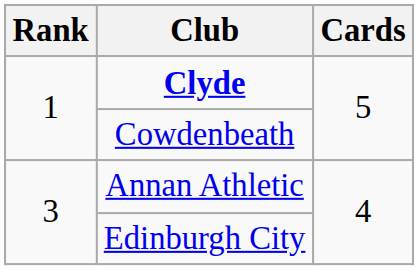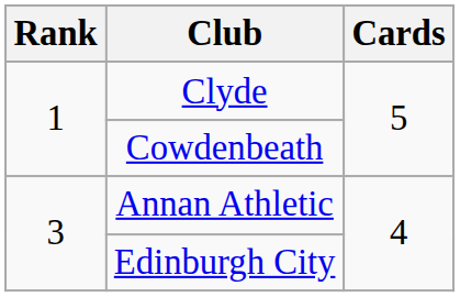Clyde | Club: bold -> normal
